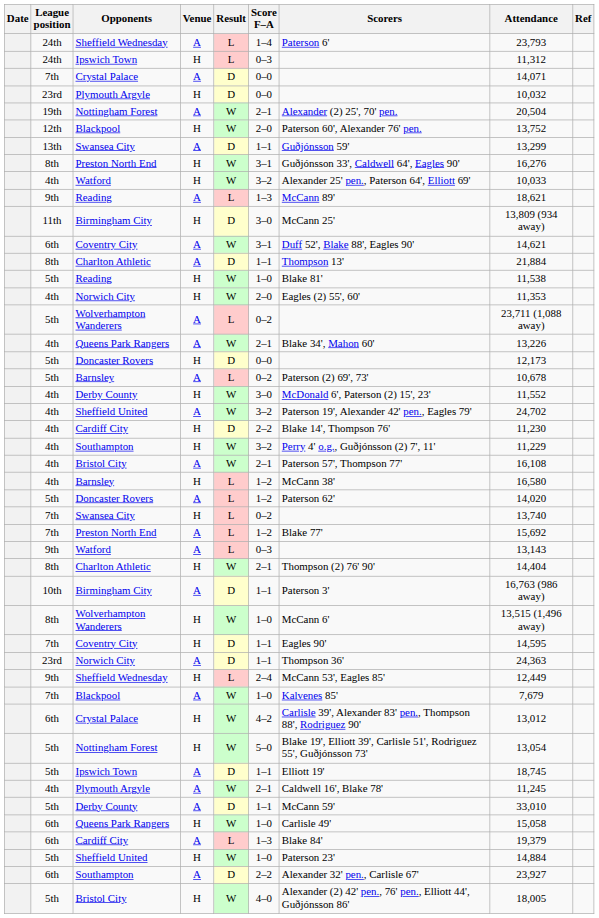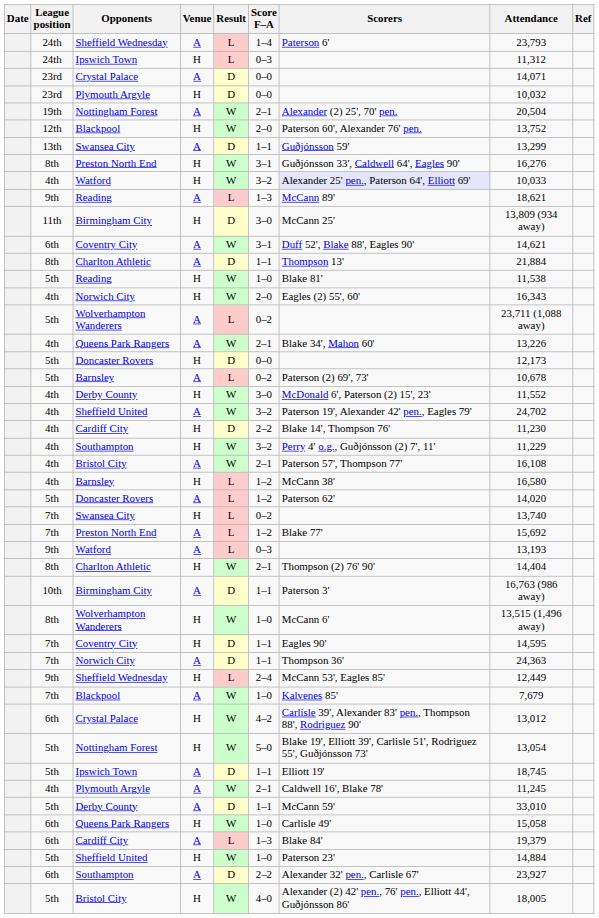Crystal Palace / A | League position: 7th -> 23rd
Watford / H | Scorers: no background -> lavender background
Norwich City / H | Attendance: 11,353 -> 16,343
Watford / A | Attendance: 13,143 -> 13,193
Norwich City / A | League position: 23rd -> 7th
